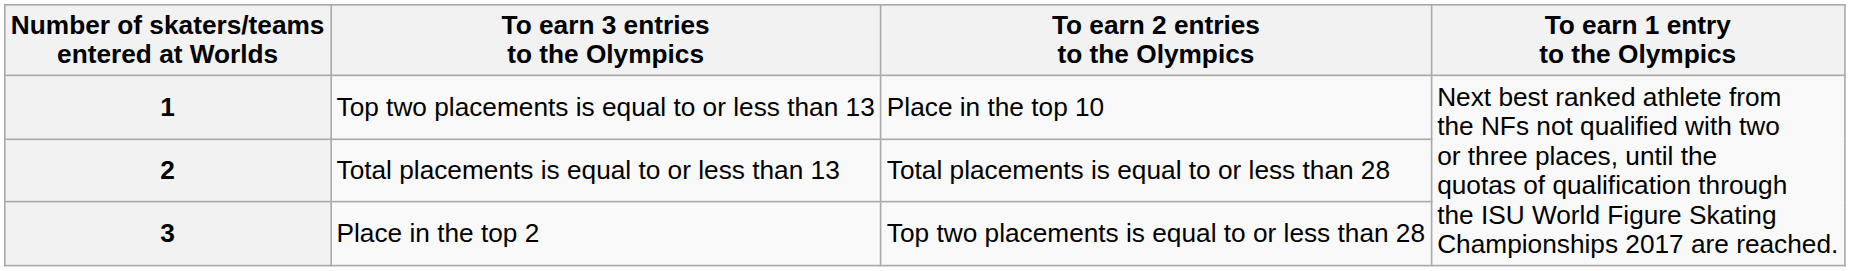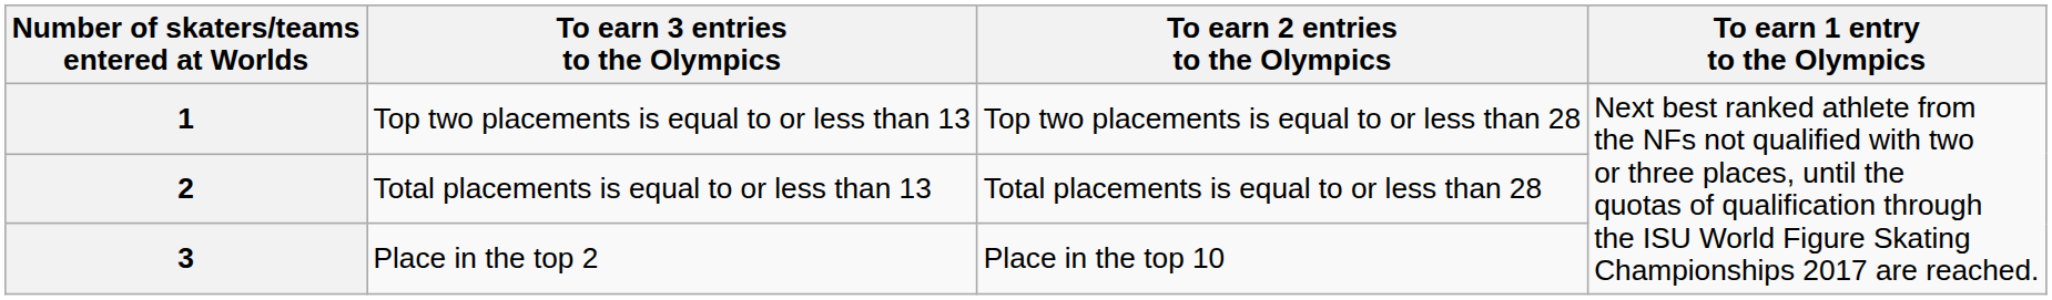1 | To earn 2 entries to the Olympics: Place in the top 10 -> Top two placements is equal to or less than 28
3 | To earn 2 entries to the Olympics: Top two placements is equal to or less than 28 -> Place in the top 10
